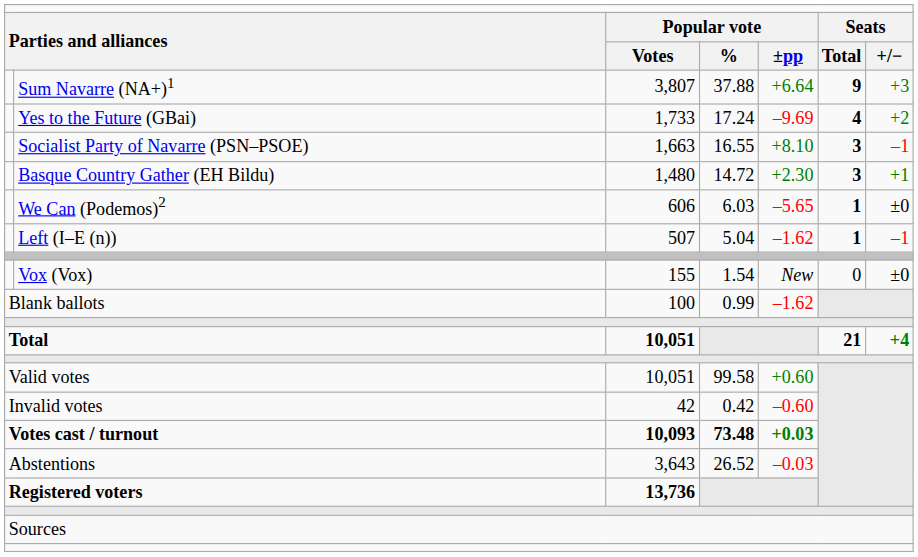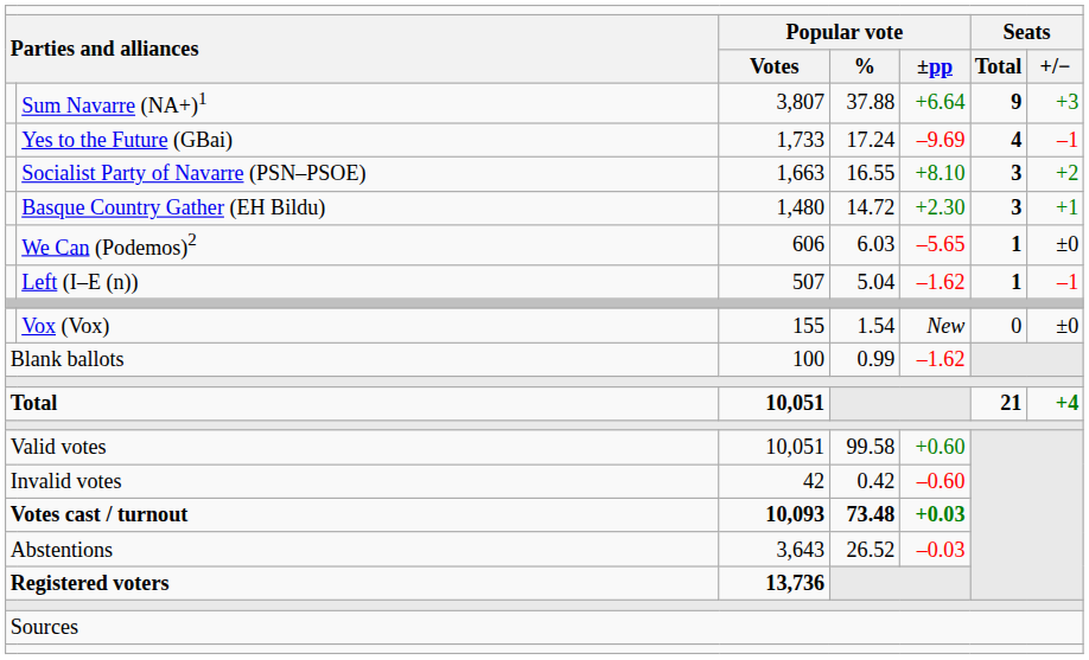Yes to the Future (GBai) | column 7: +2 -> –1
Socialist Party of Navarre (PSN–PSOE) | column 7: –1 -> +2
